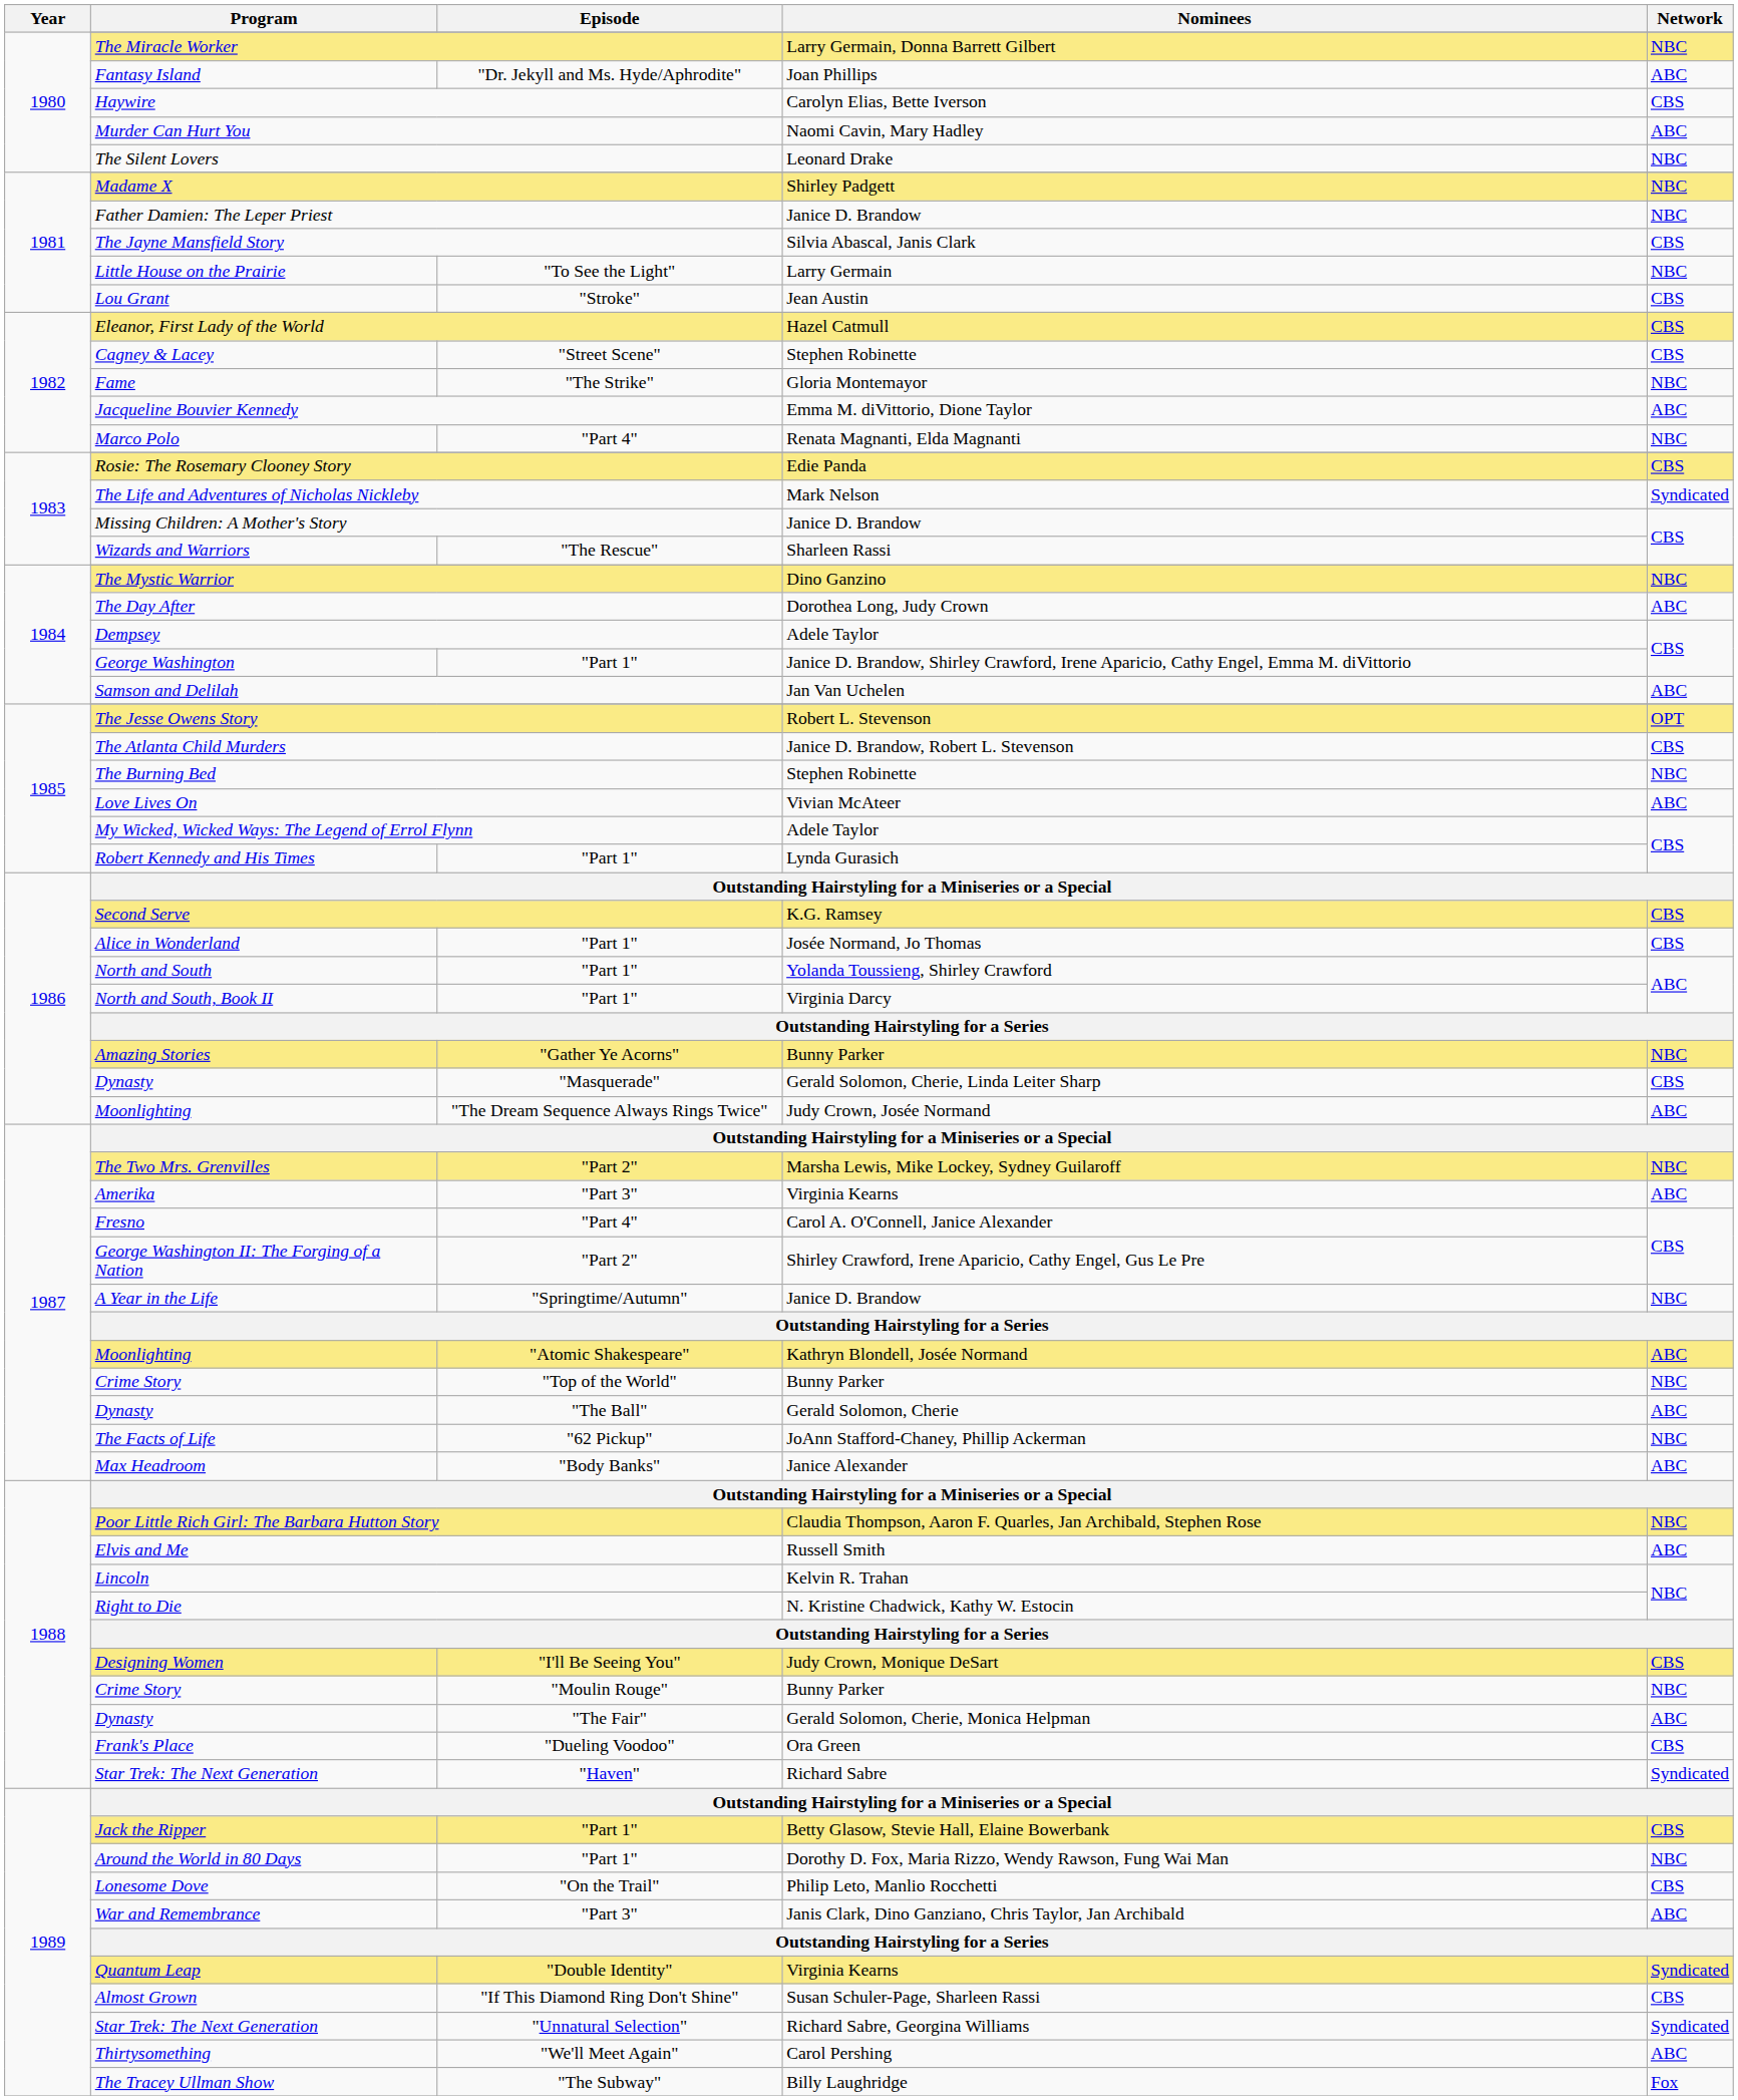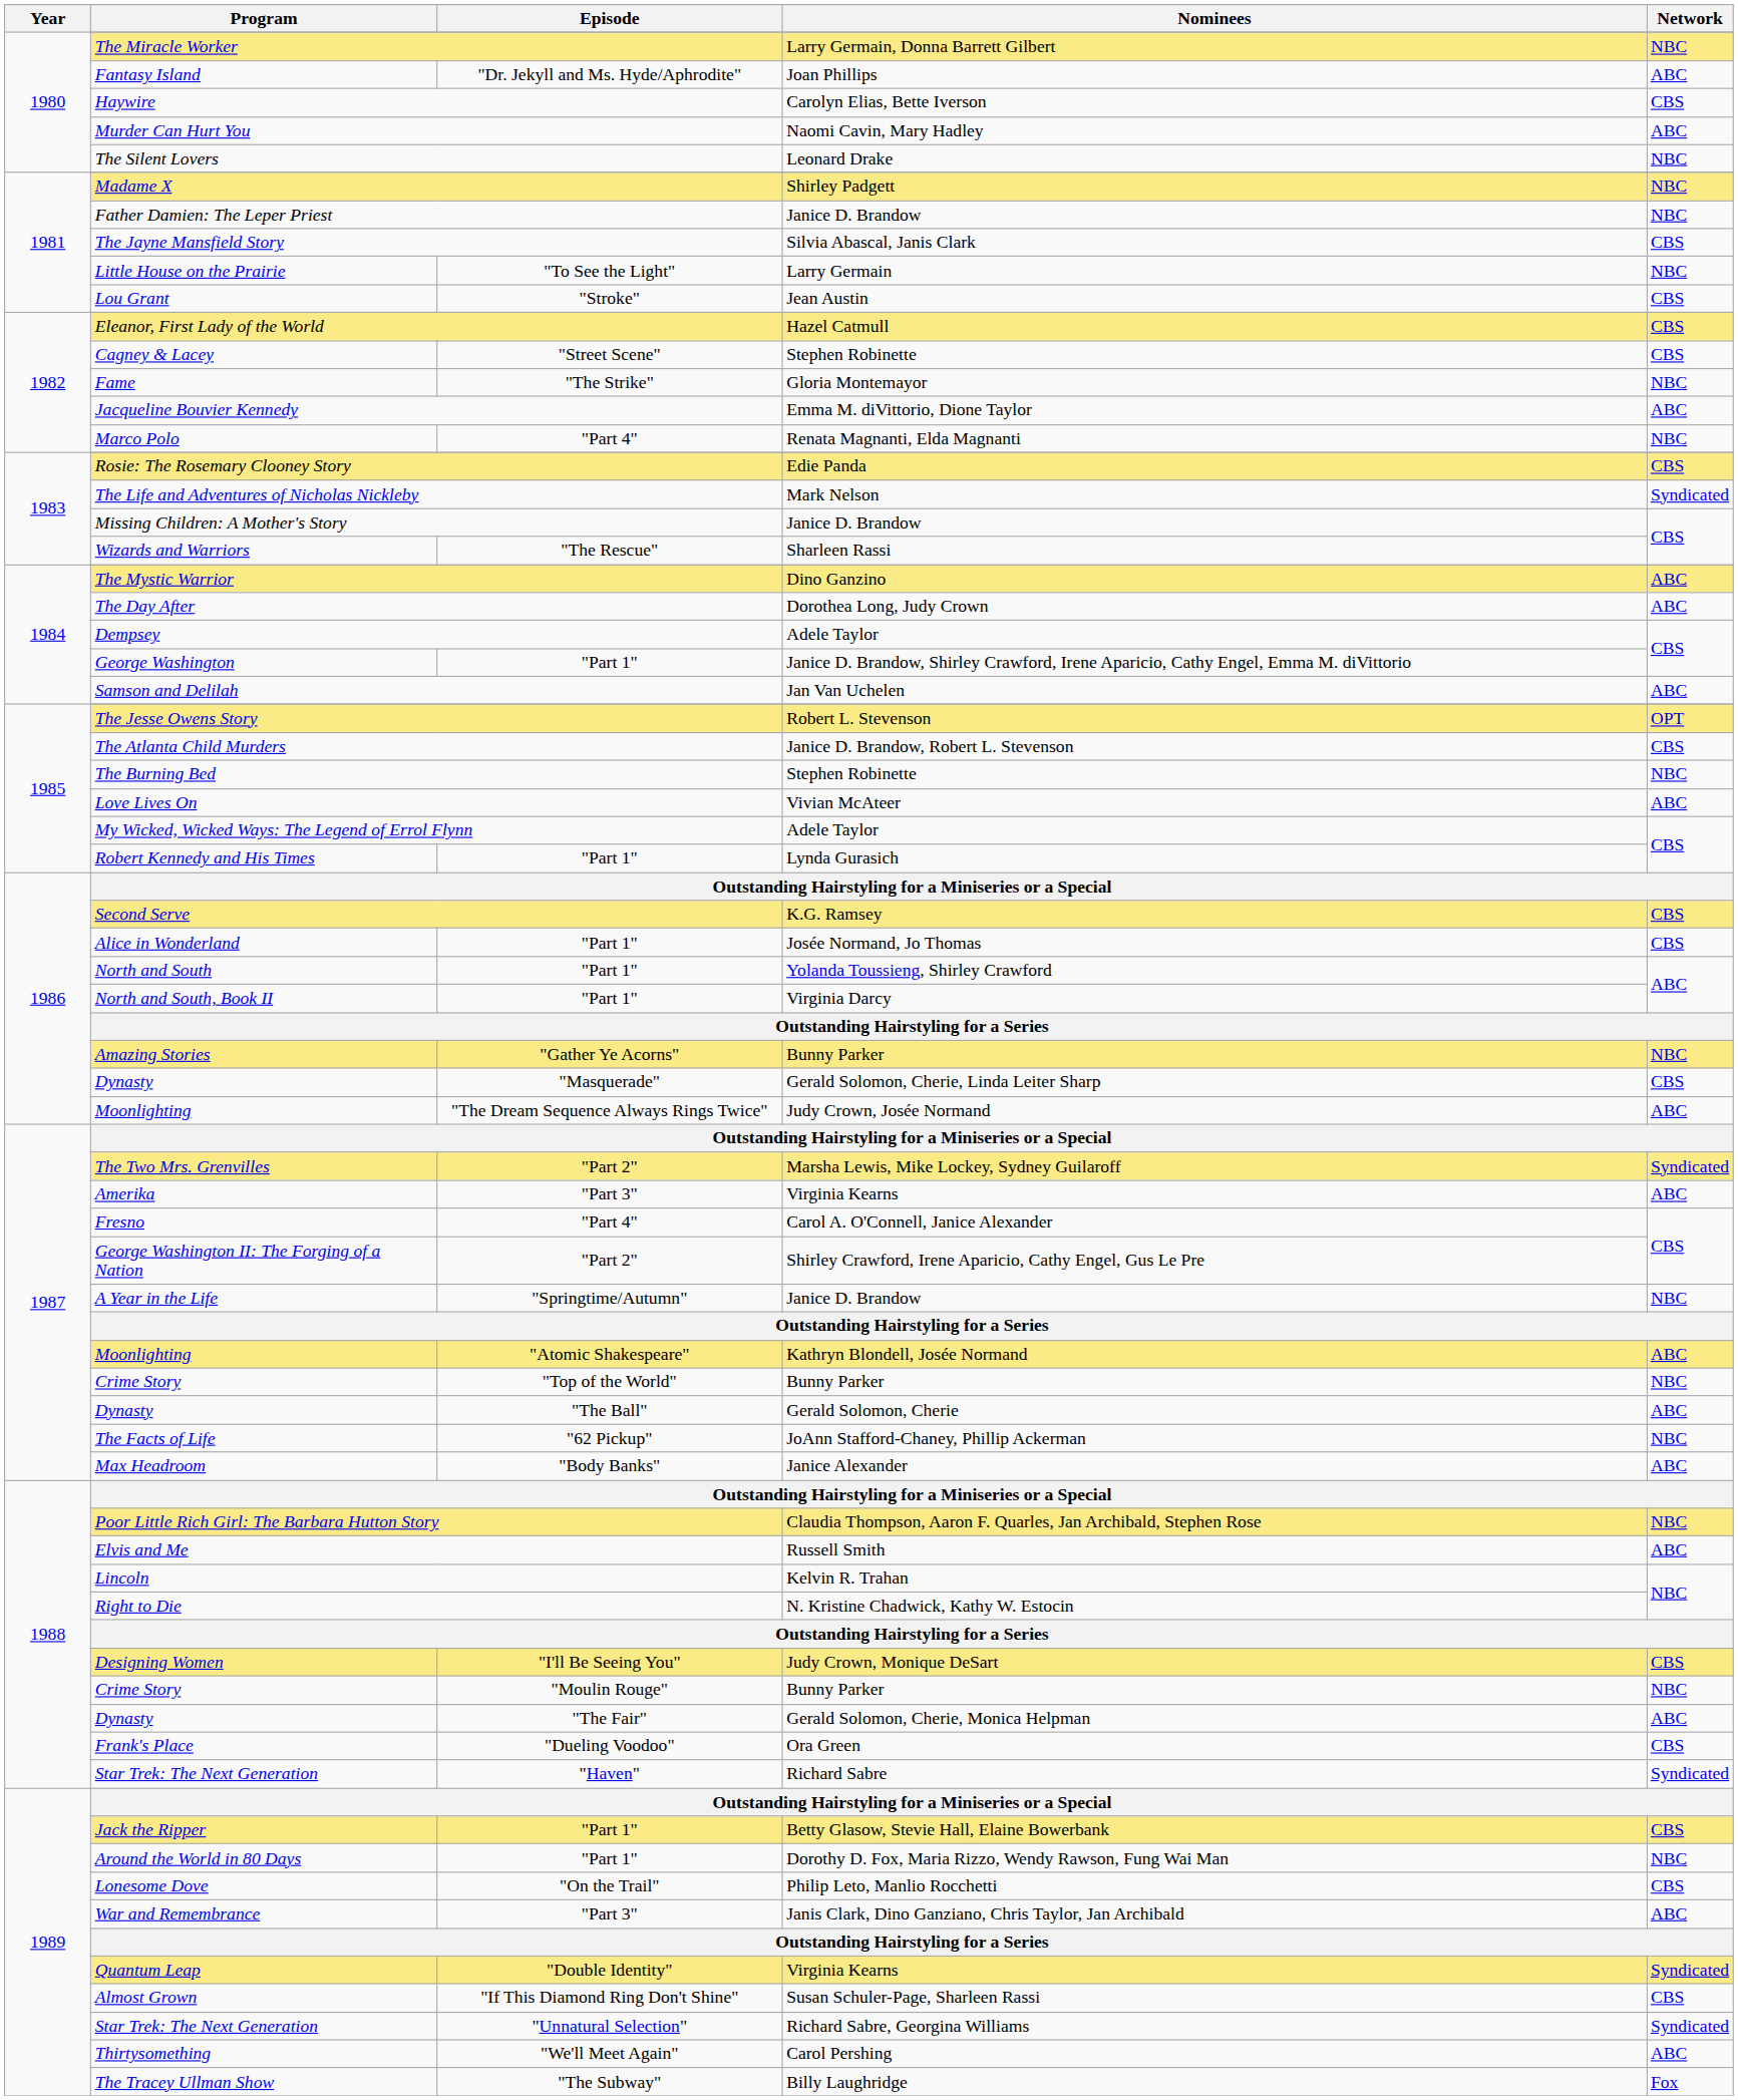The Mystic Warrior | Network: NBC -> ABC
The Two Mrs. Grenvilles | Network: NBC -> Syndicated
